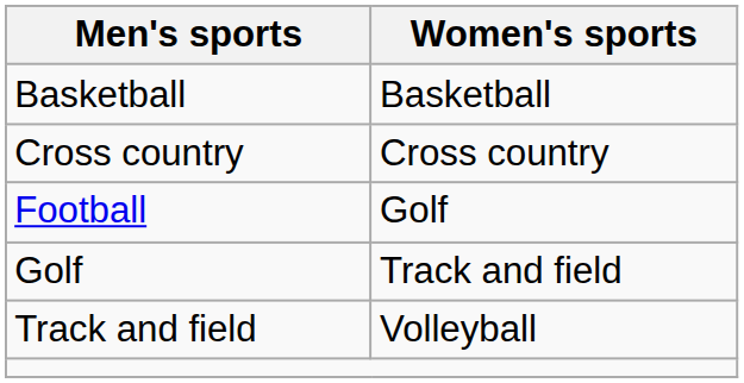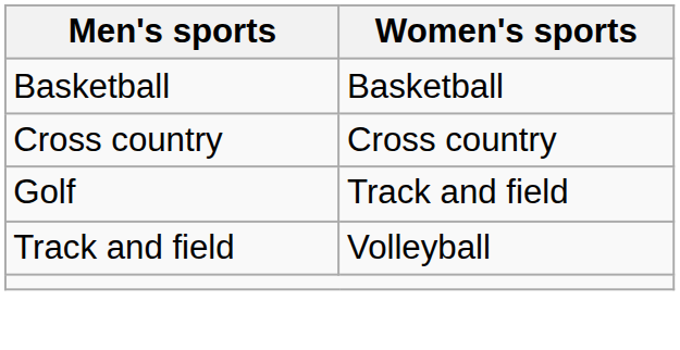- row: Football | Golf
